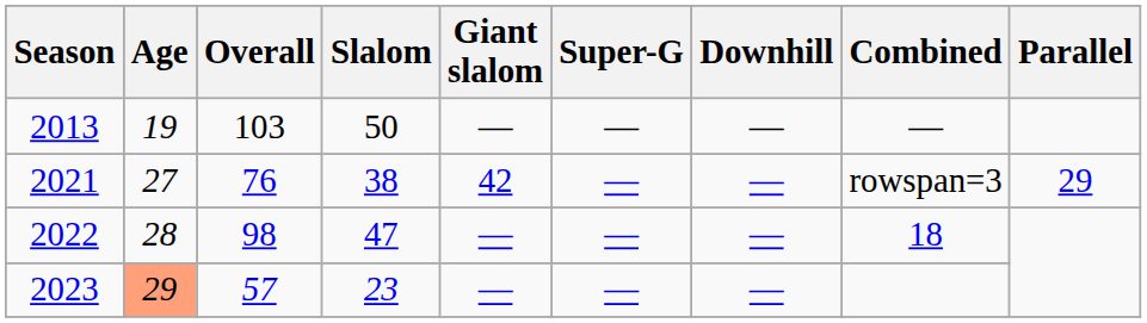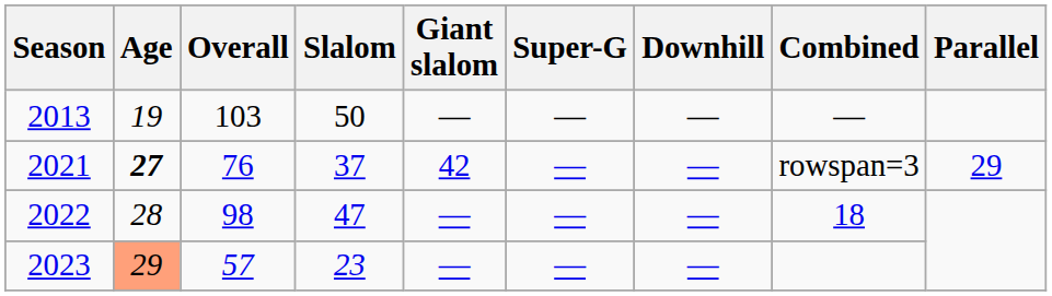2021 | Age: normal -> bold
2021 | Slalom: 38 -> 37
